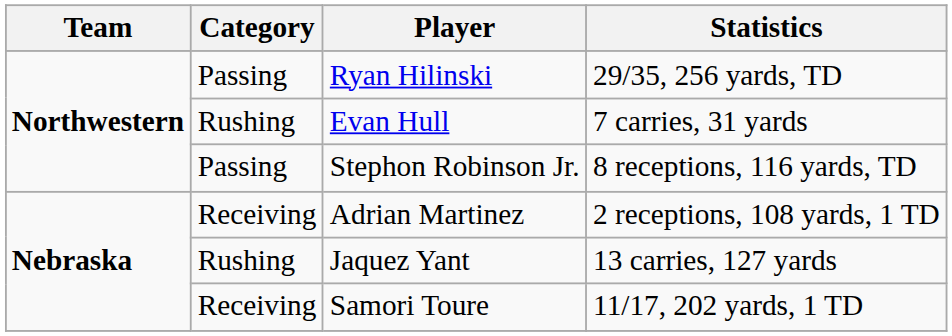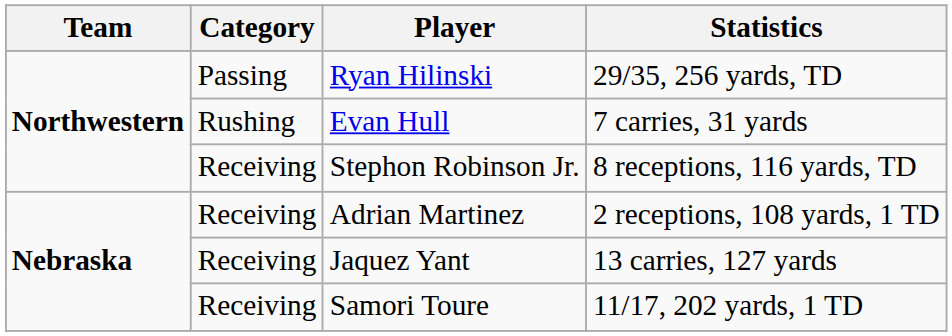Stephon Robinson Jr. | Category: Passing -> Receiving
Jaquez Yant | Category: Rushing -> Receiving
